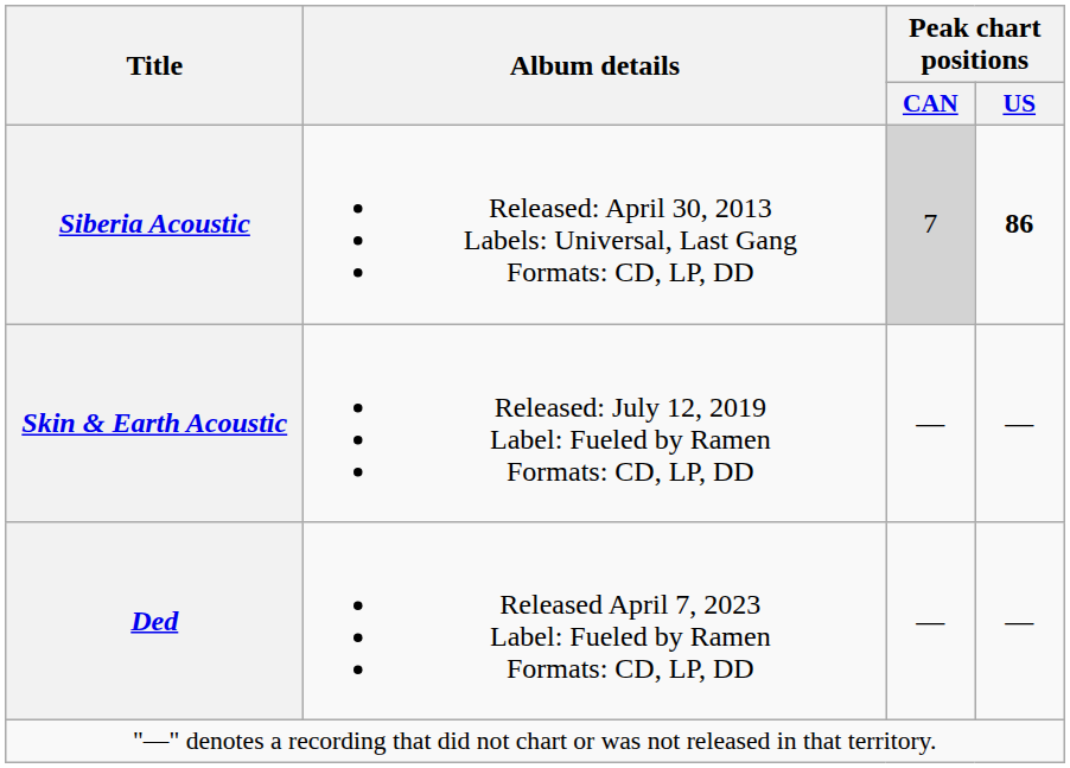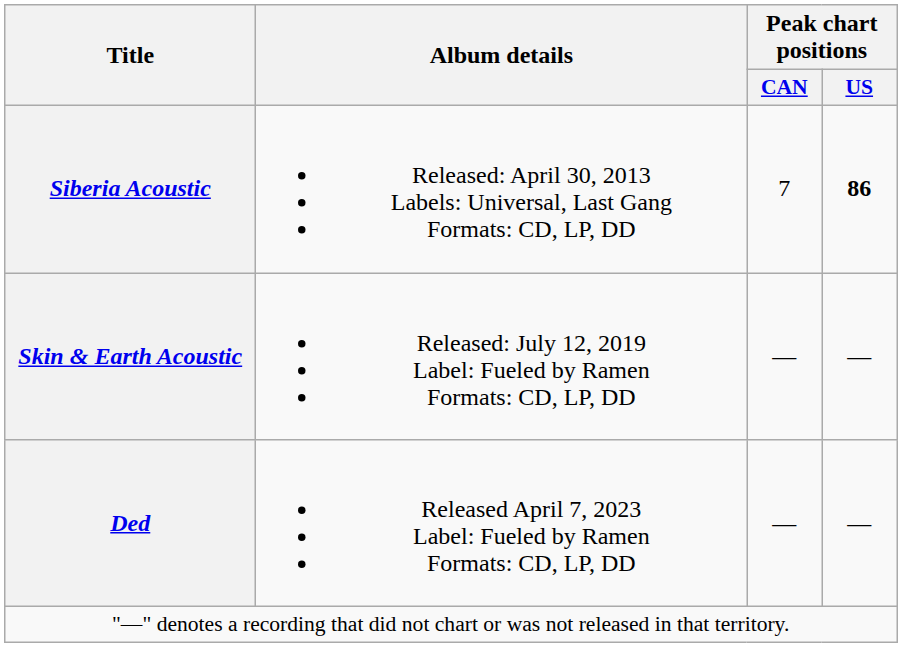Siberia Acoustic | Peak chart positions / CAN: lightgrey background -> no background
